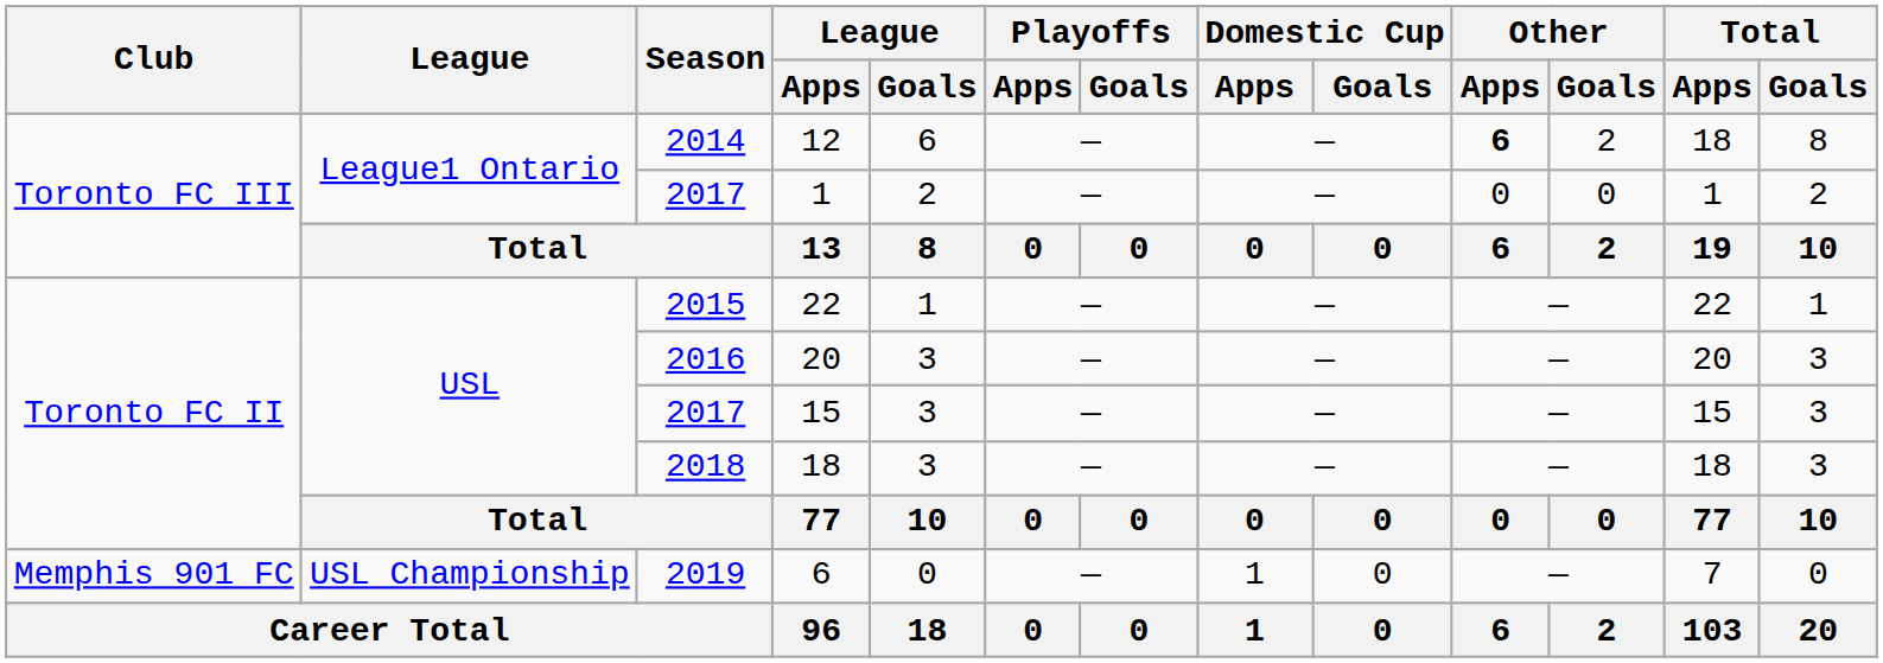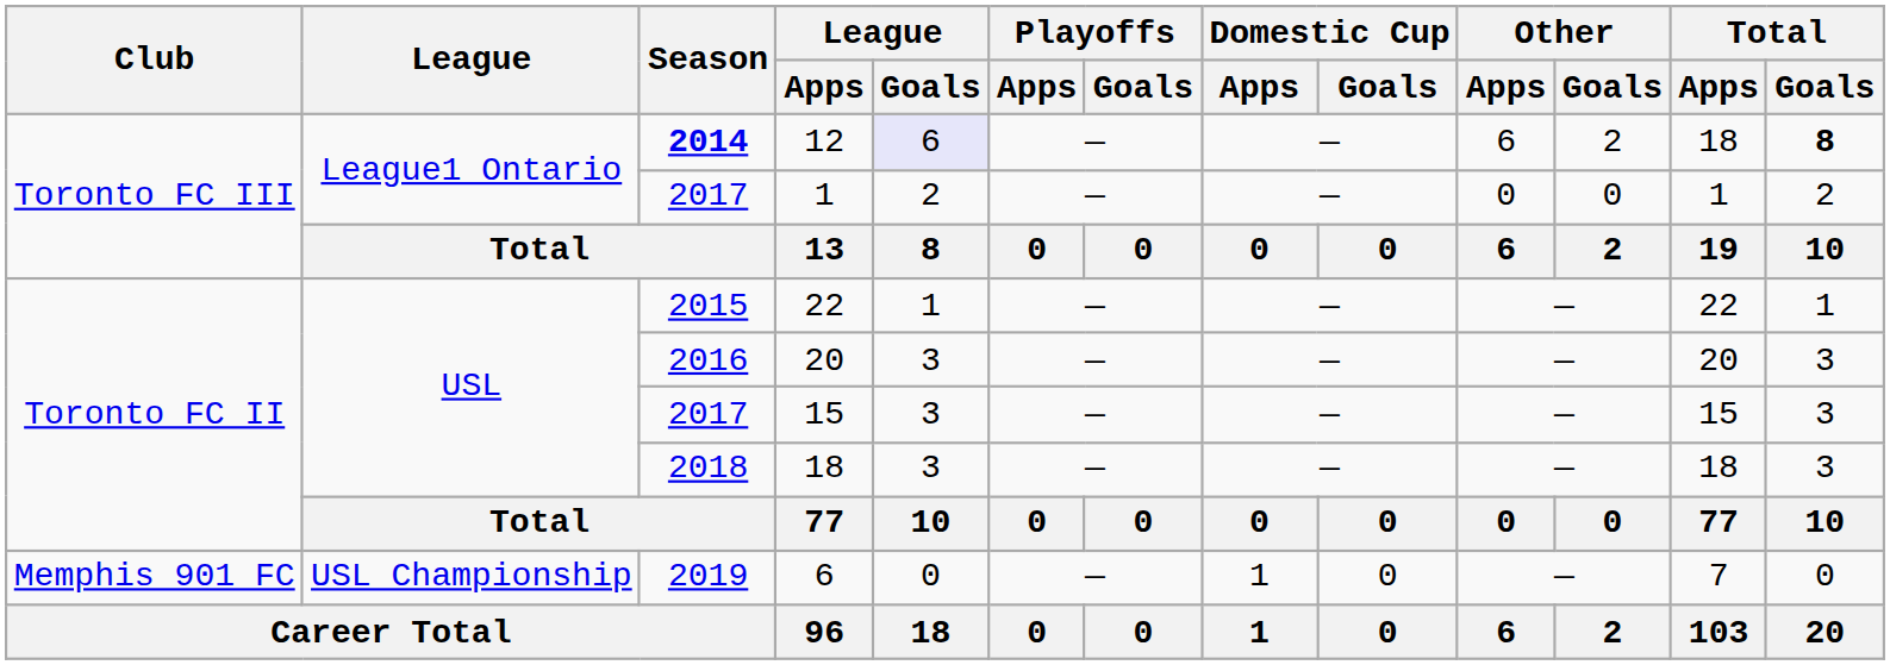12 | Season: normal -> bold
12 | League / Goals: no background -> lavender background
12 | Other / Apps: bold -> normal
12 | Total / Goals: normal -> bold
